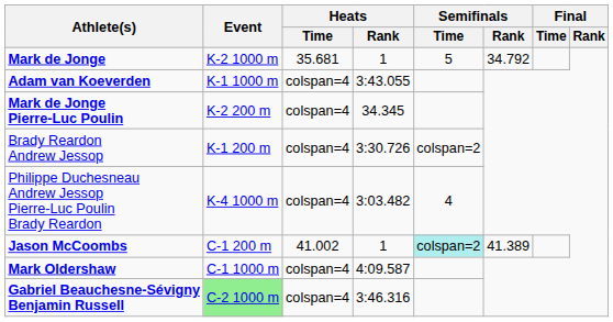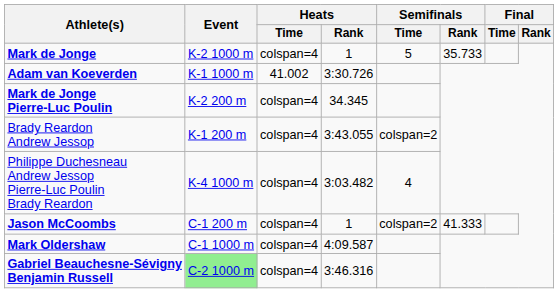Mark de Jonge | Heats / Time: 35.681 -> colspan=4
Mark de Jonge | Semifinals / Rank: 34.792 -> 35.733
Adam van Koeverden | Heats / Time: colspan=4 -> 41.002
Adam van Koeverden | Heats / Rank: 3:43.055 -> 3:30.726
Brady Reardon Andrew Jessop | Heats / Rank: 3:30.726 -> 3:43.055
Jason McCoombs | Heats / Time: 41.002 -> colspan=4
Jason McCoombs | Semifinals / Time: paleturquoise background -> no background
Jason McCoombs | Semifinals / Rank: 41.389 -> 41.333
